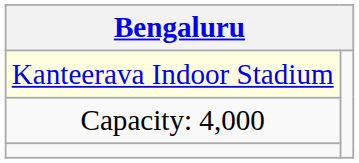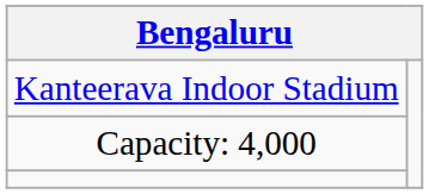Kanteerava Indoor Stadium | column 1: lightyellow background -> no background
